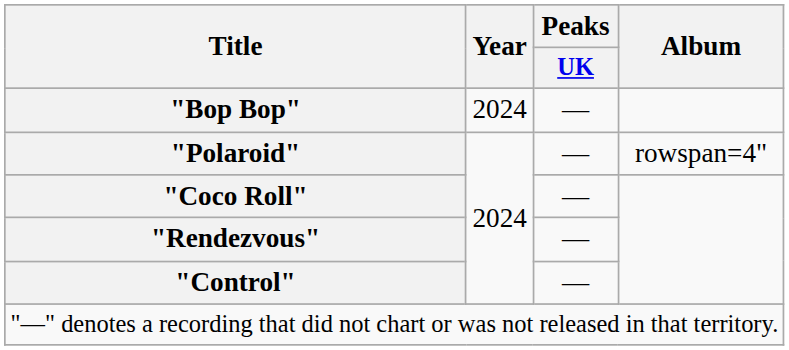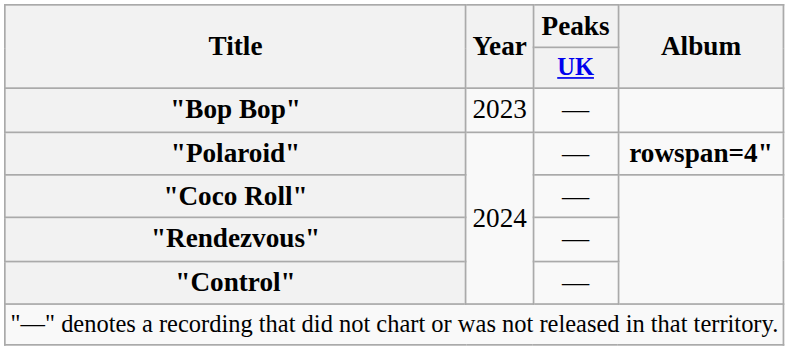"Bop Bop" | Year: 2024 -> 2023
"Polaroid" | Album: normal -> bold
